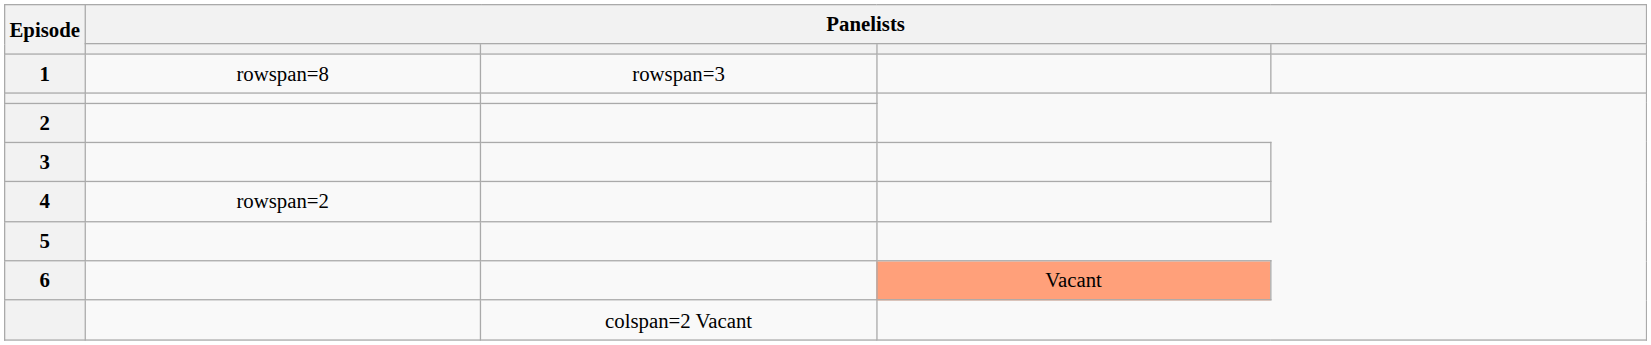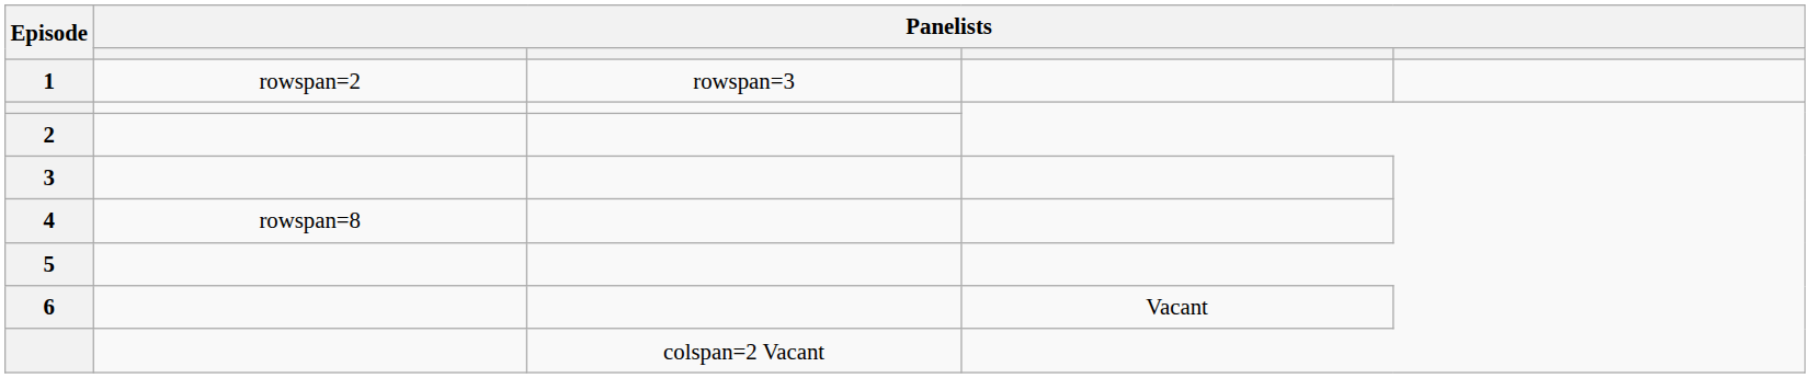1 | column 2: rowspan=8 -> rowspan=2
4 | column 2: rowspan=2 -> rowspan=8
6 | column 4: lightsalmon background -> no background
